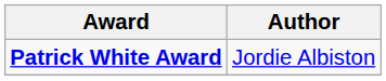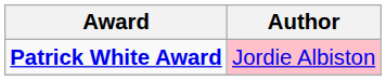Patrick White Award | Author: no background -> pink background
